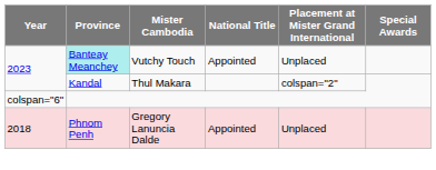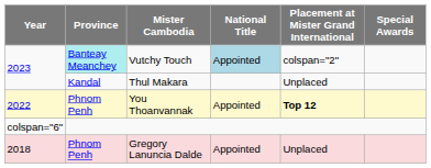Vutchy Touch | National Title: no background -> lightblue background
Vutchy Touch | Placement at Mister Grand International: Unplaced -> colspan="2"
Thul Makara | Placement at Mister Grand International: colspan="2" -> Unplaced
+ row: 2022 | Phnom Penh | You Thoanvannak | Appointed | Top 12
